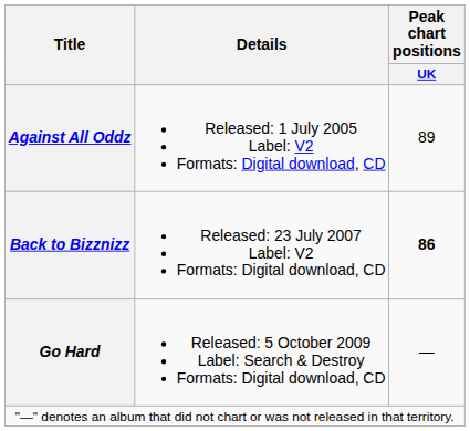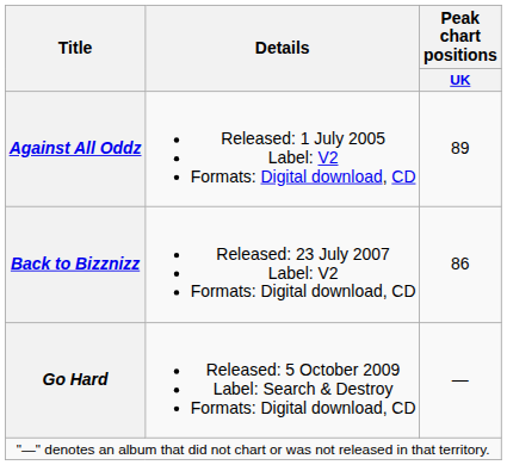Back to Bizznizz | Peak chart positions / UK: bold -> normal
